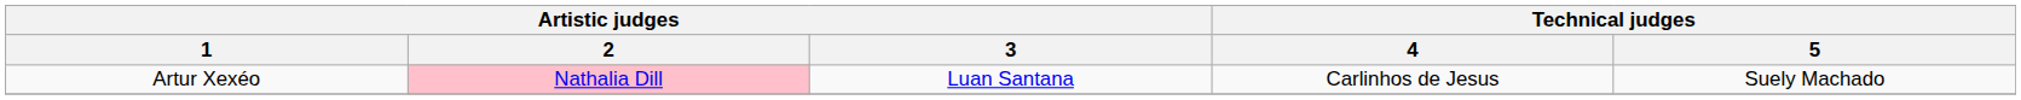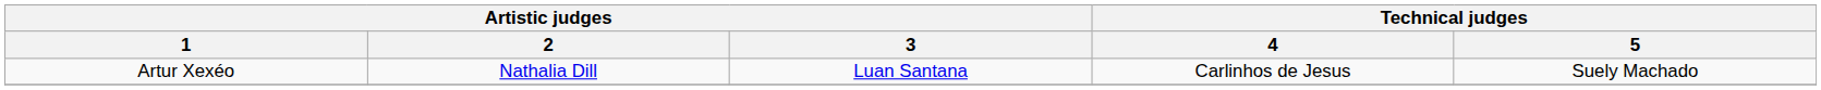Artur Xexéo | Artistic judges / 2: pink background -> no background
